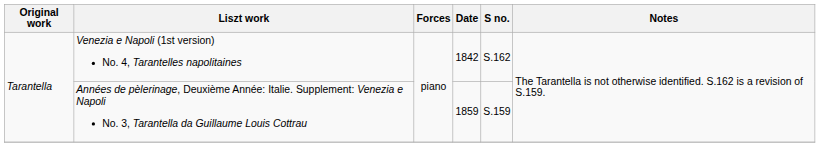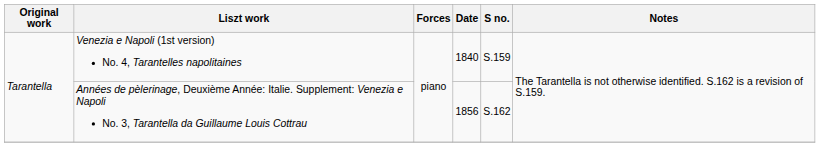row 2 | Date: 1842 -> 1840
row 2 | S no.: S.162 -> S.159
row 3 | Date: 1859 -> 1856
row 3 | S no.: S.159 -> S.162
